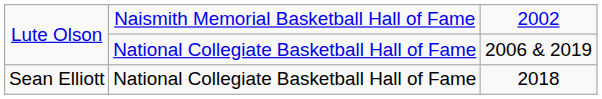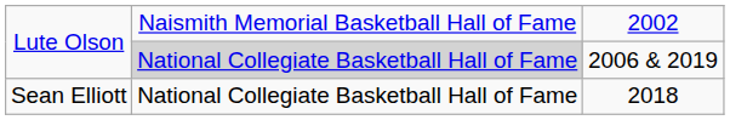Lute Olson / 2006 & 2019 | column 2: no background -> lightgrey background
